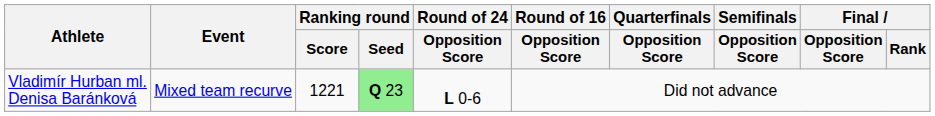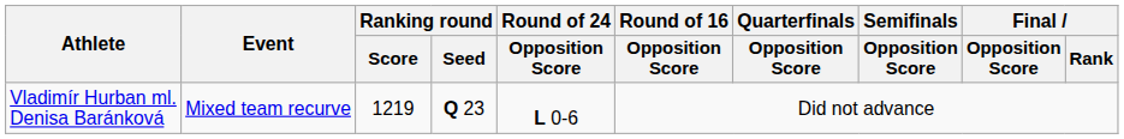Vladimír Hurban ml. Denisa Baránková | Ranking round / Score: 1221 -> 1219
Vladimír Hurban ml. Denisa Baránková | Ranking round / Seed: lightgreen background -> no background
